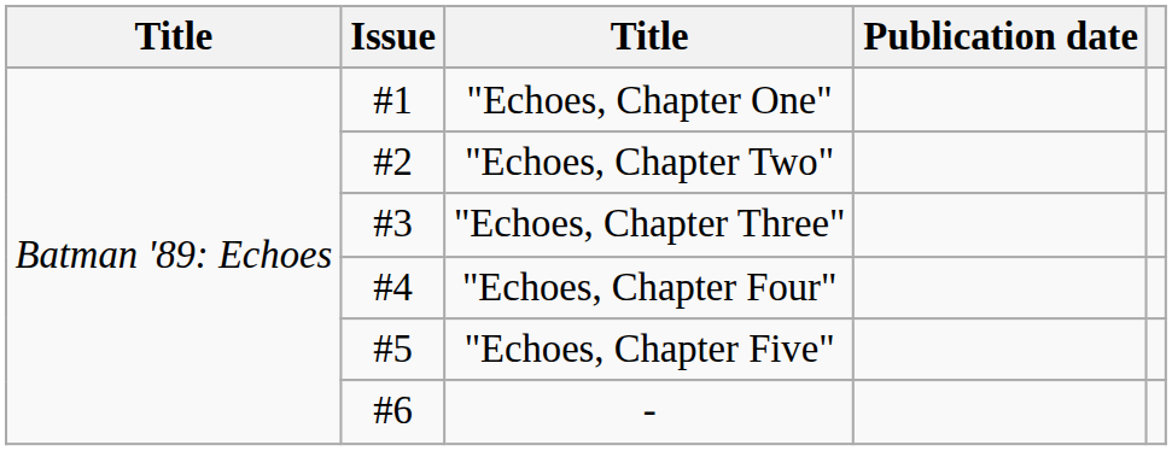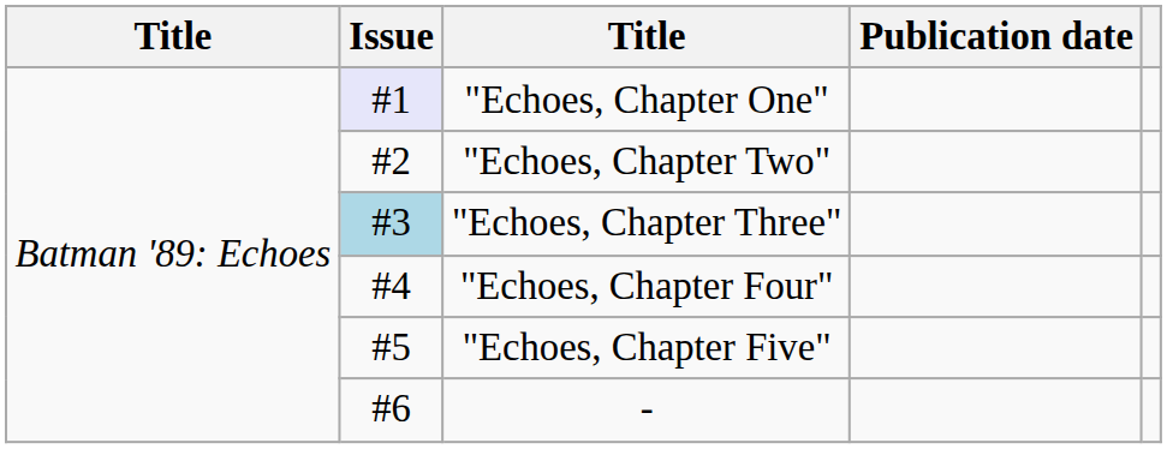"Echoes, Chapter One" | Issue: no background -> lavender background
"Echoes, Chapter Three" | Issue: no background -> lightblue background
